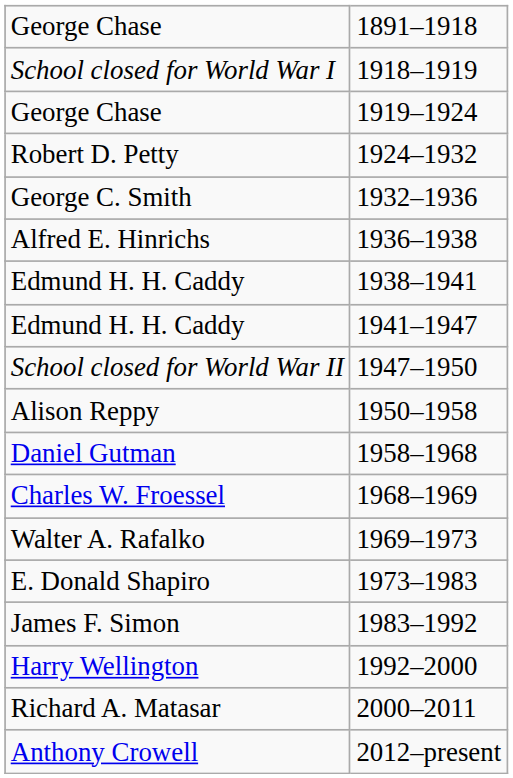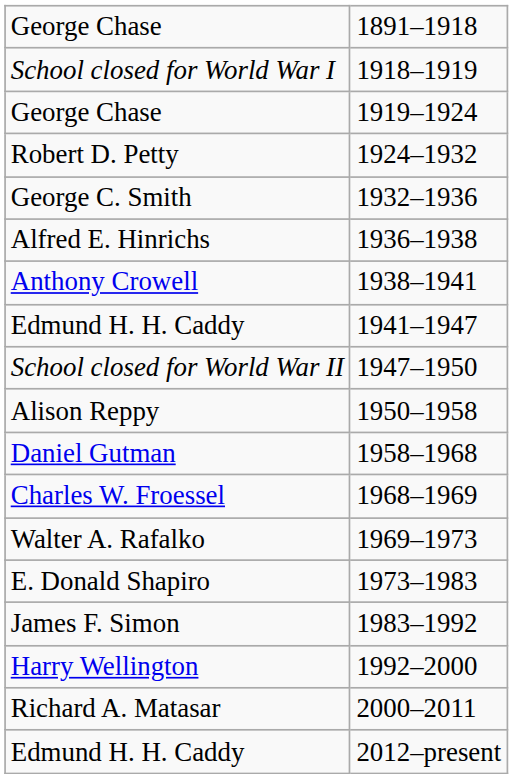row 7 | column 1: Edmund H. H. Caddy -> Anthony Crowell
row 18 | column 1: Anthony Crowell -> Edmund H. H. Caddy
